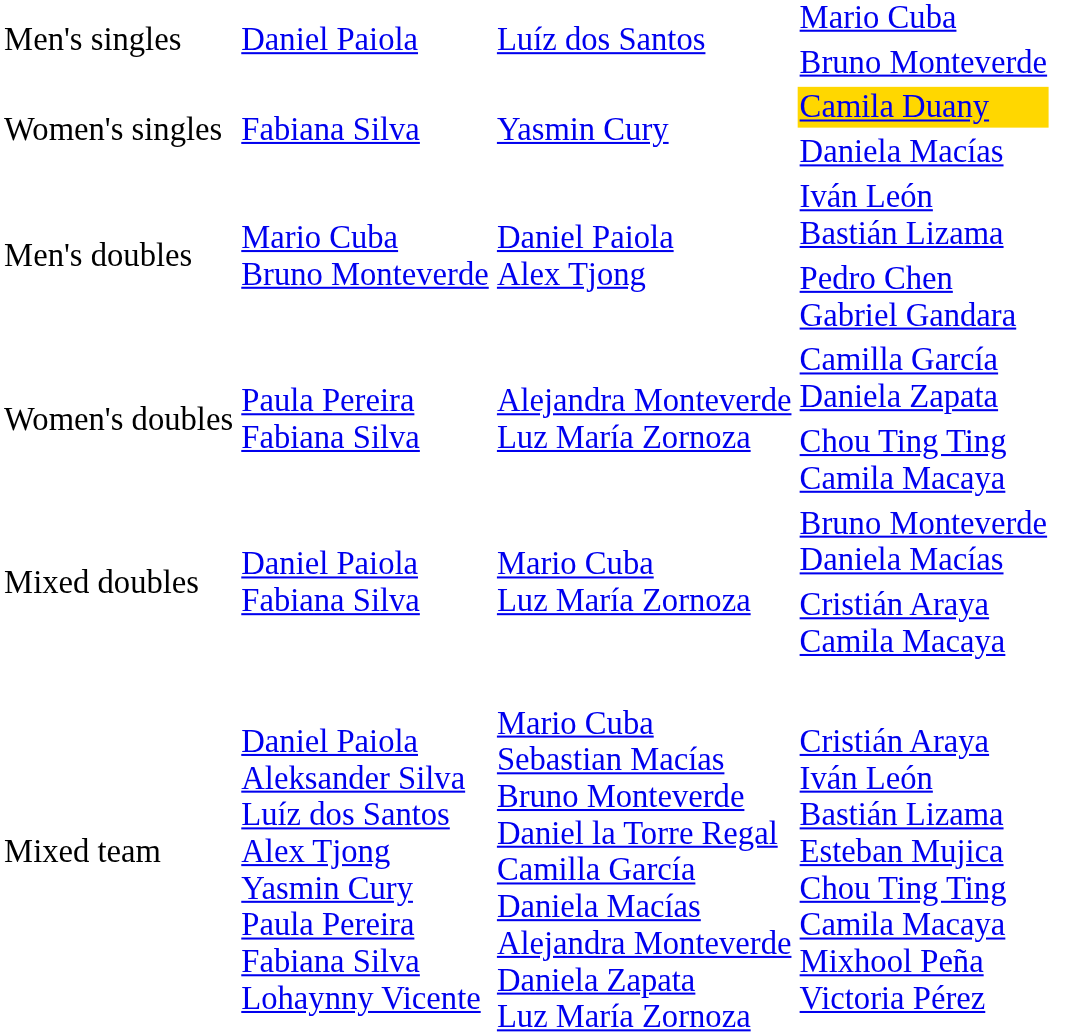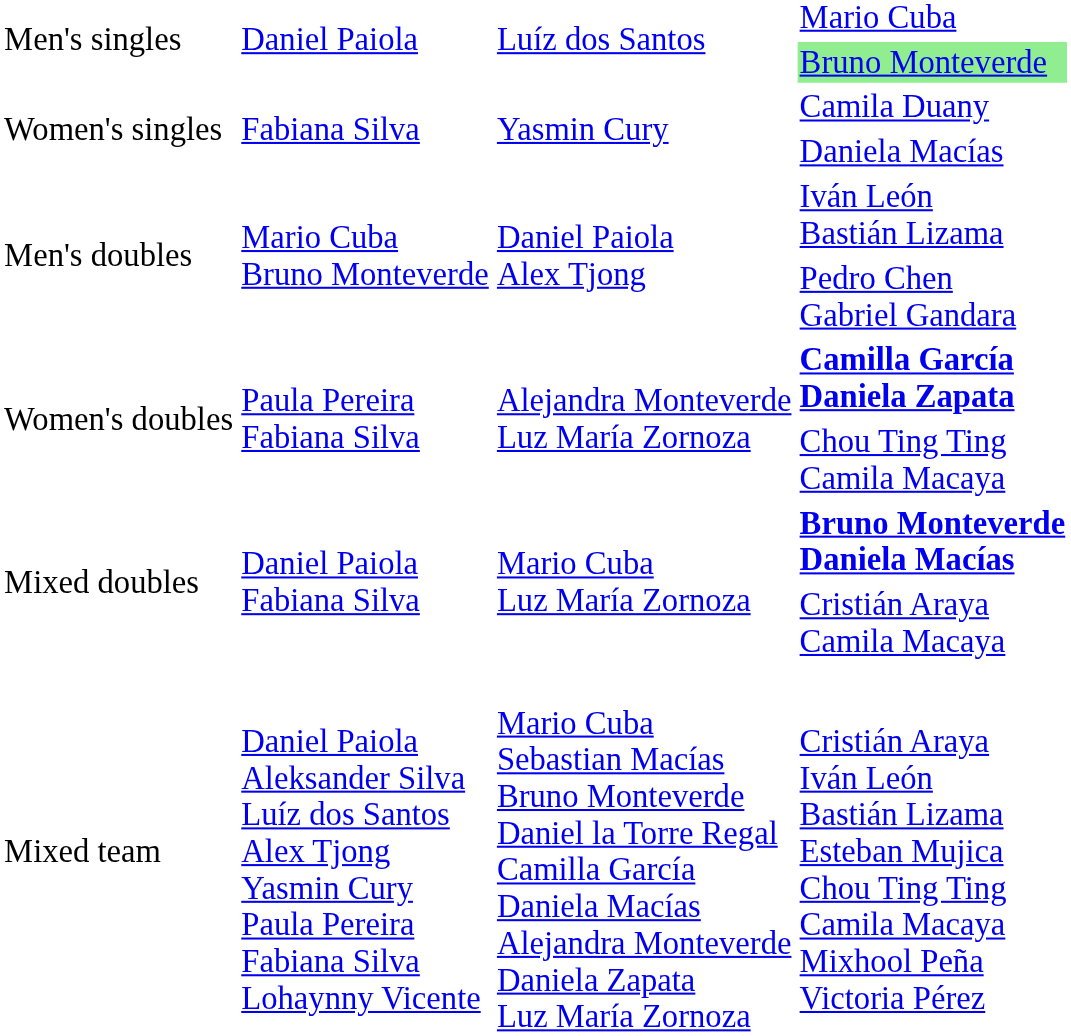Bruno Monteverde | column 4: no background -> lightgreen background
Camila Duany | column 4: gold background -> no background
Camilla García Daniela Zapata | column 4: normal -> bold
Bruno Monteverde Daniela Macías | column 4: normal -> bold
